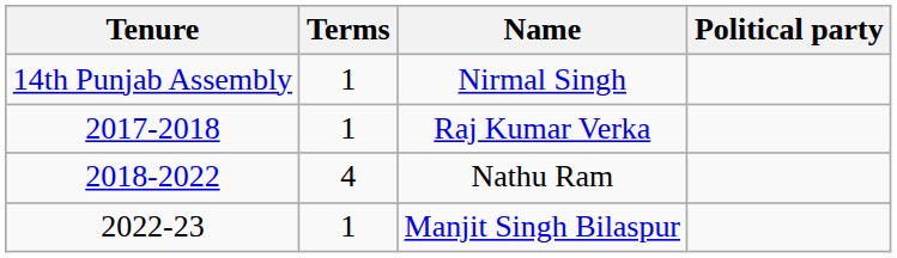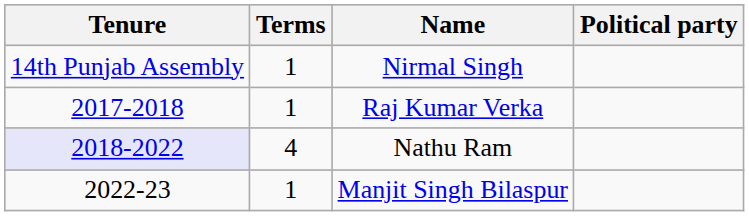Nathu Ram | Tenure: no background -> lavender background
